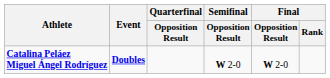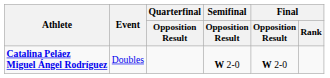Catalina Peláez Miguel Ángel Rodríguez | Event: bold -> normal
